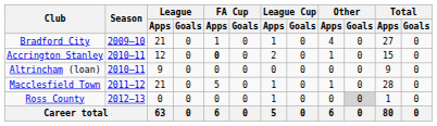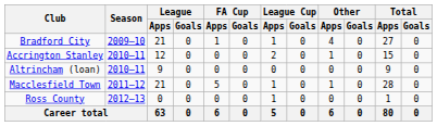Accrington Stanley | FA Cup / Apps: bold -> normal
Ross County | Other / Goals: lightgrey background -> no background
